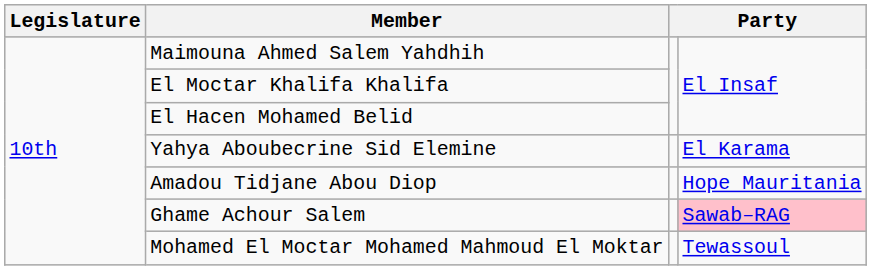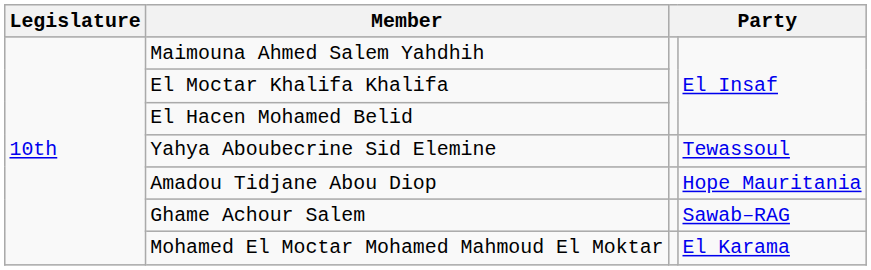Yahya Aboubecrine Sid Elemine | column 4: El Karama -> Tewassoul
Ghame Achour Salem | column 4: pink background -> no background
Mohamed El Moctar Mohamed Mahmoud El Moktar | column 4: Tewassoul -> El Karama
